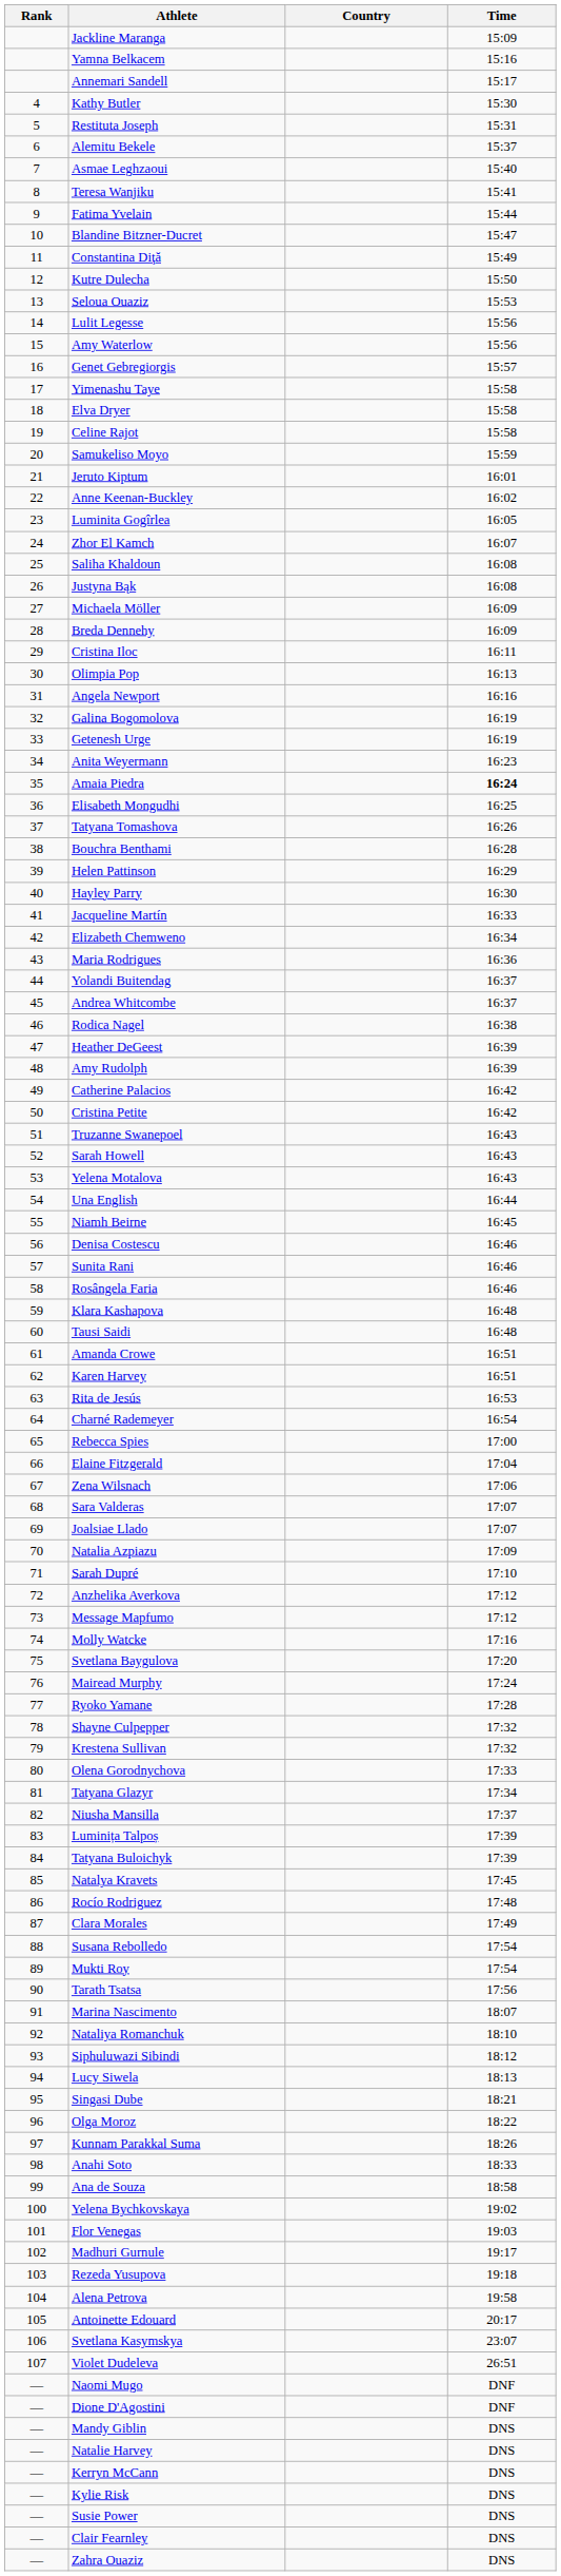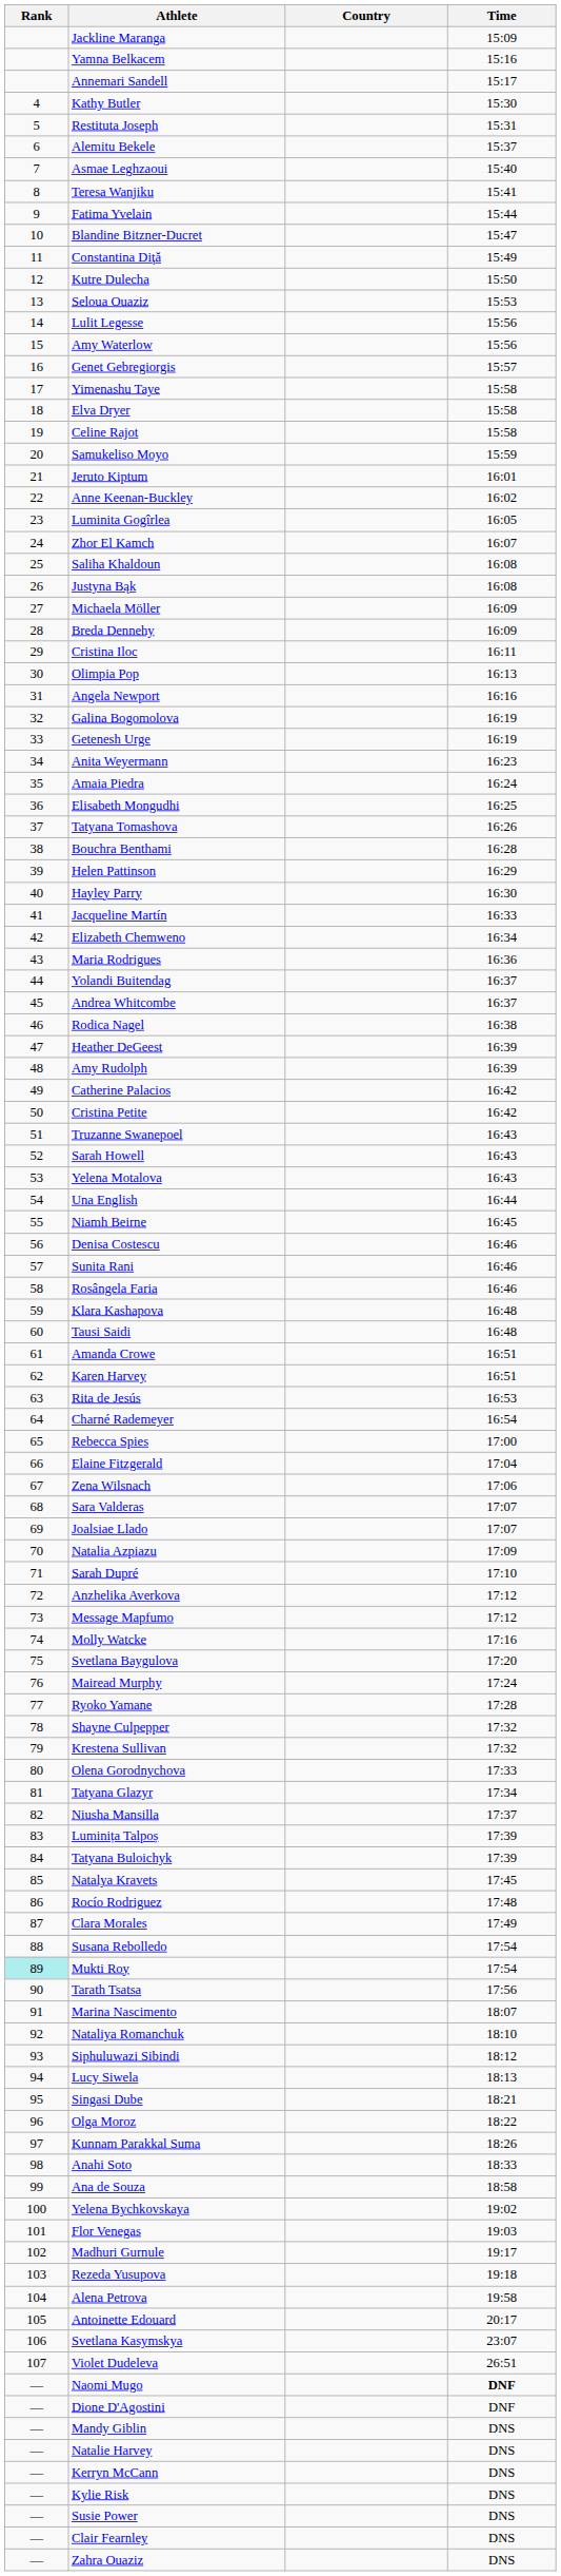Amaia Piedra | Time: bold -> normal
Mukti Roy | Rank: no background -> paleturquoise background
Naomi Mugo | Time: normal -> bold
